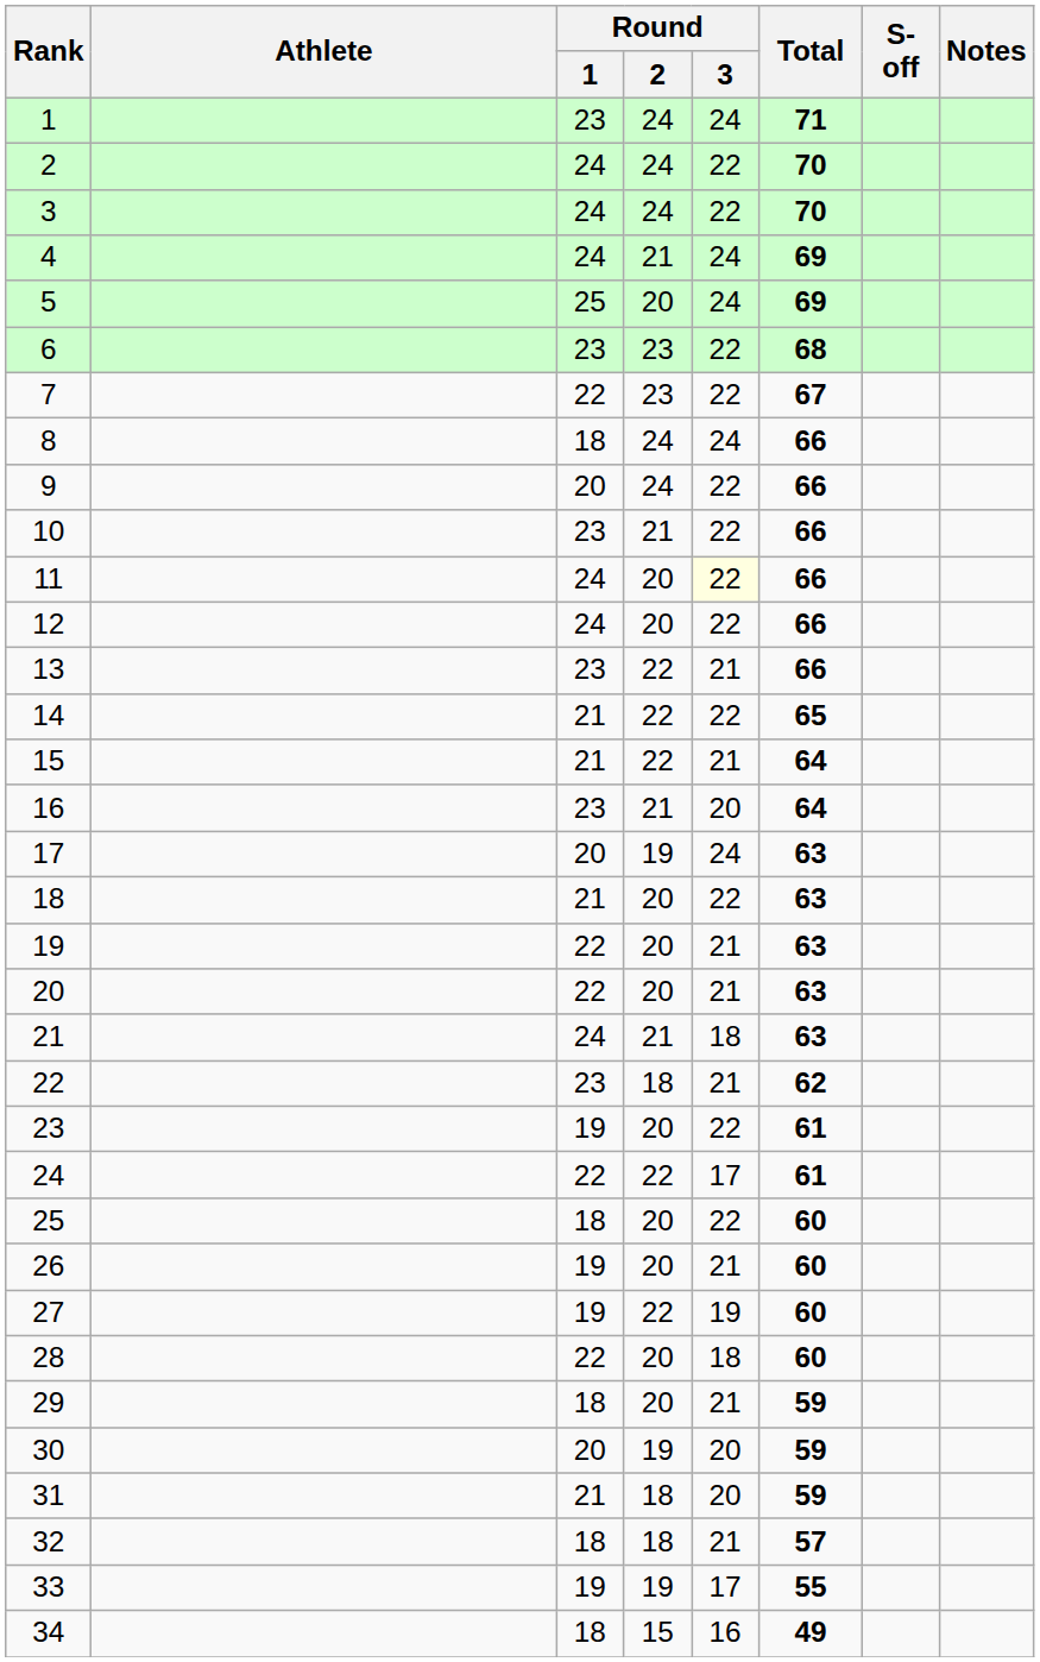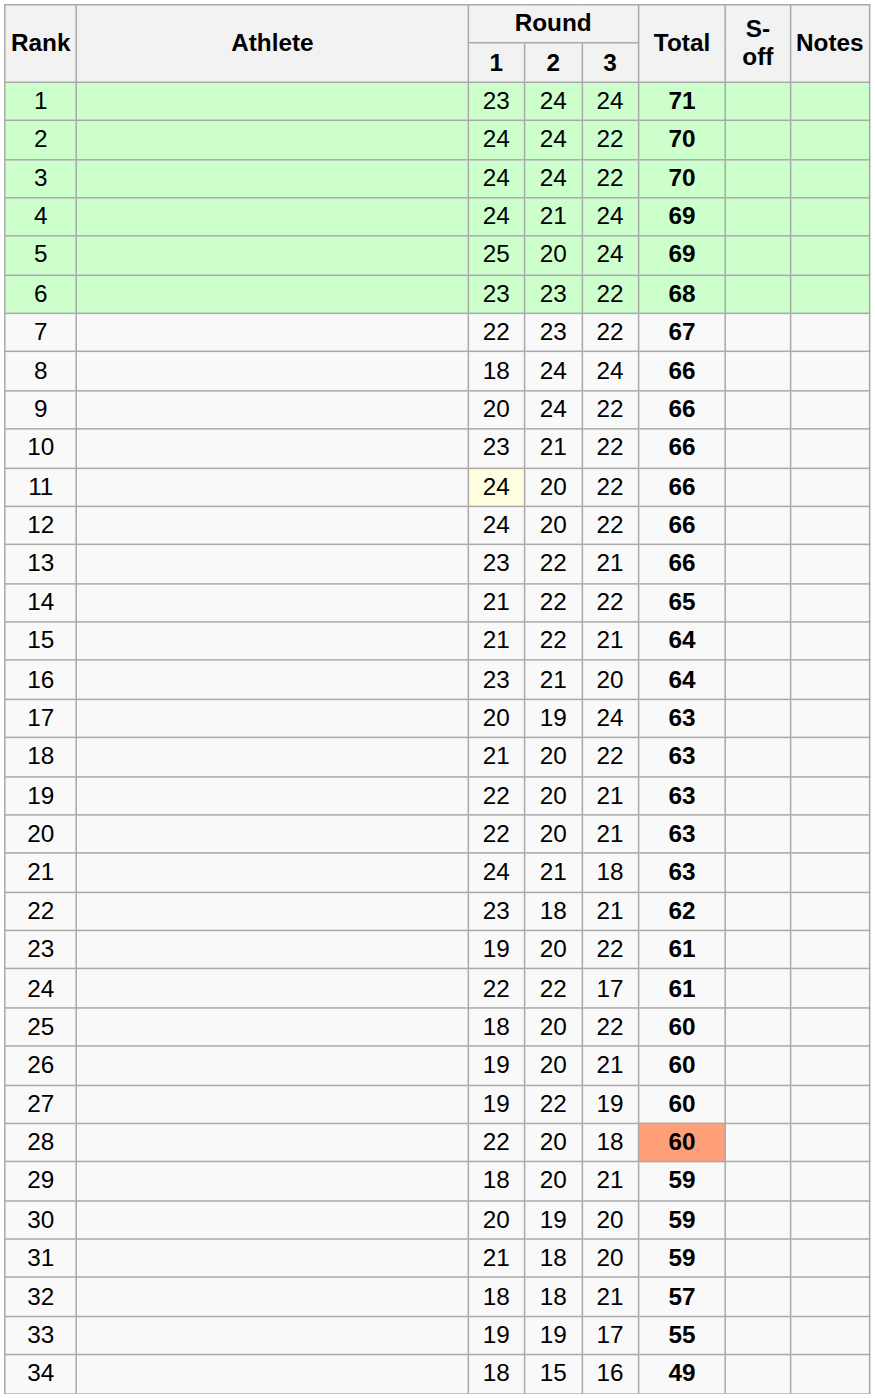11 | Round / 1: no background -> lightyellow background
11 | Round / 3: lightyellow background -> no background
28 | Total: no background -> lightsalmon background
